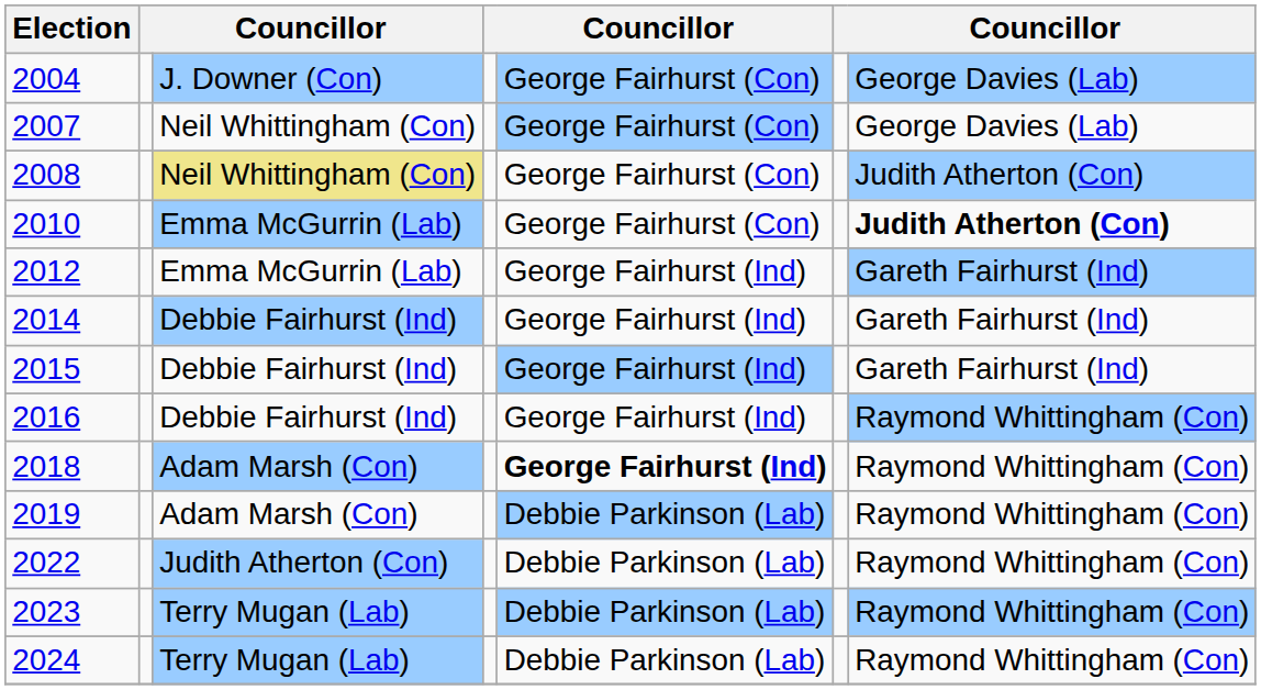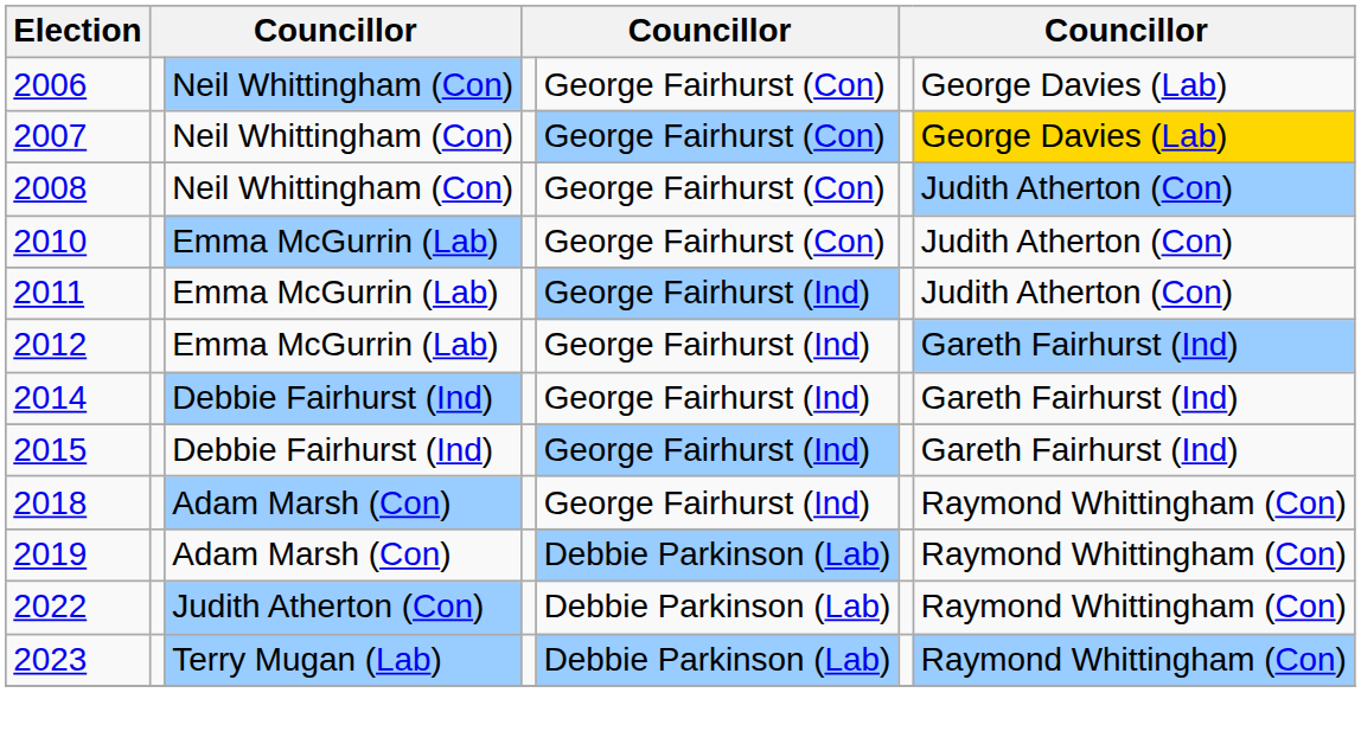- row: 2004 | J. Downer (Con) | George Fairhurst (Con) | George Davies (Lab)
+ row: 2006 | Neil Whittingham (Con) | George Fairhurst (Con) | George Davies (Lab)
2007 | column 7: no background -> gold background
2008 | column 3: khaki background -> no background
2010 | column 7: bold -> normal
+ row: 2011 | Emma McGurrin (Lab) | George Fairhurst (Ind) | Judith Atherton (Con)
- row: 2016 | Debbie Fairhurst (Ind) | George Fairhurst (Ind) | Raymond Whittingham (Con)
2018 | column 5: bold -> normal
- row: 2024 | Terry Mugan (Lab) | Debbie Parkinson (Lab) | Raymond Whittingham (Con)
